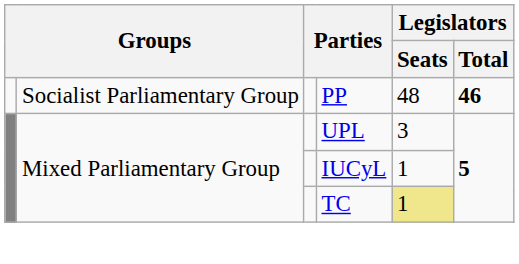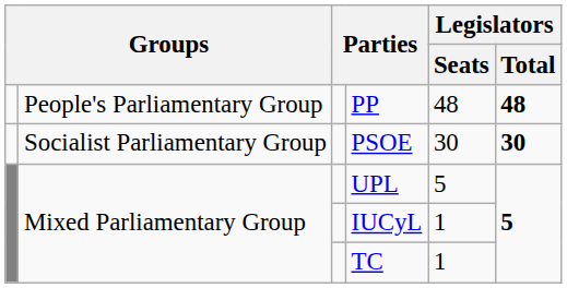PP | column 2: Socialist Parliamentary Group -> People's Parliamentary Group
PP | Legislators / Total: 46 -> 48
+ row: Socialist Parliamentary Group | PSOE | 30 | 30
UPL | Legislators / Seats: 3 -> 5
TC | Legislators / Seats: khaki background -> no background
